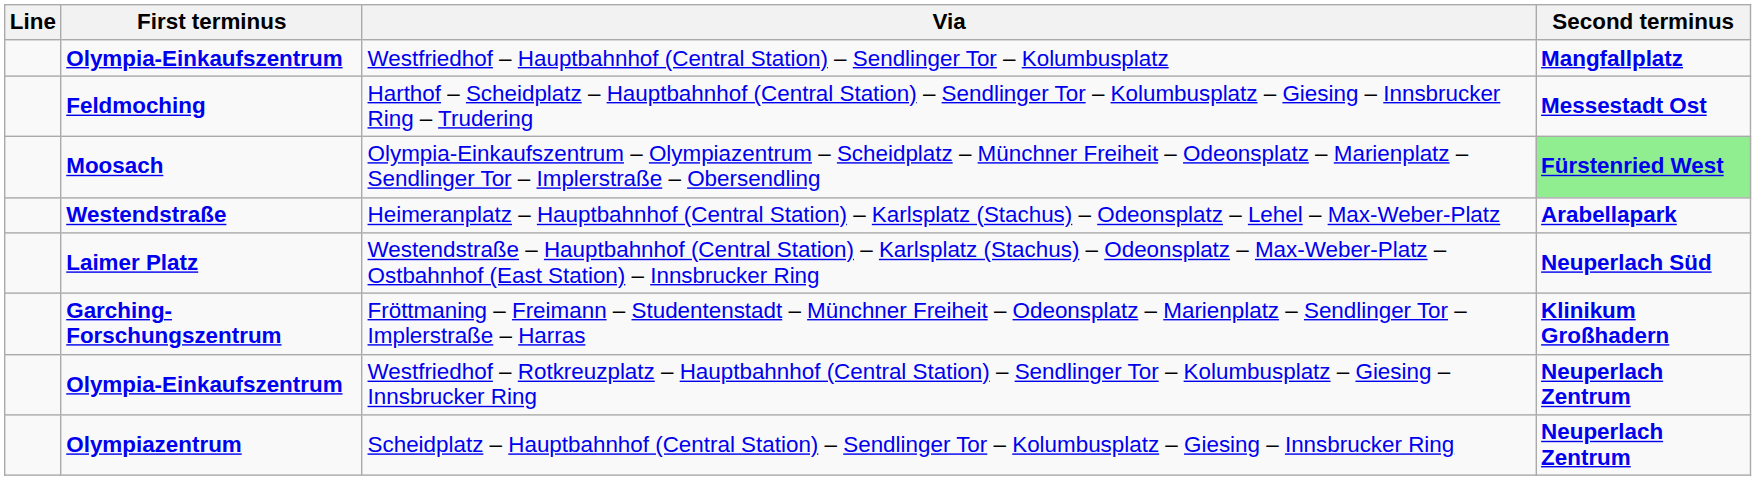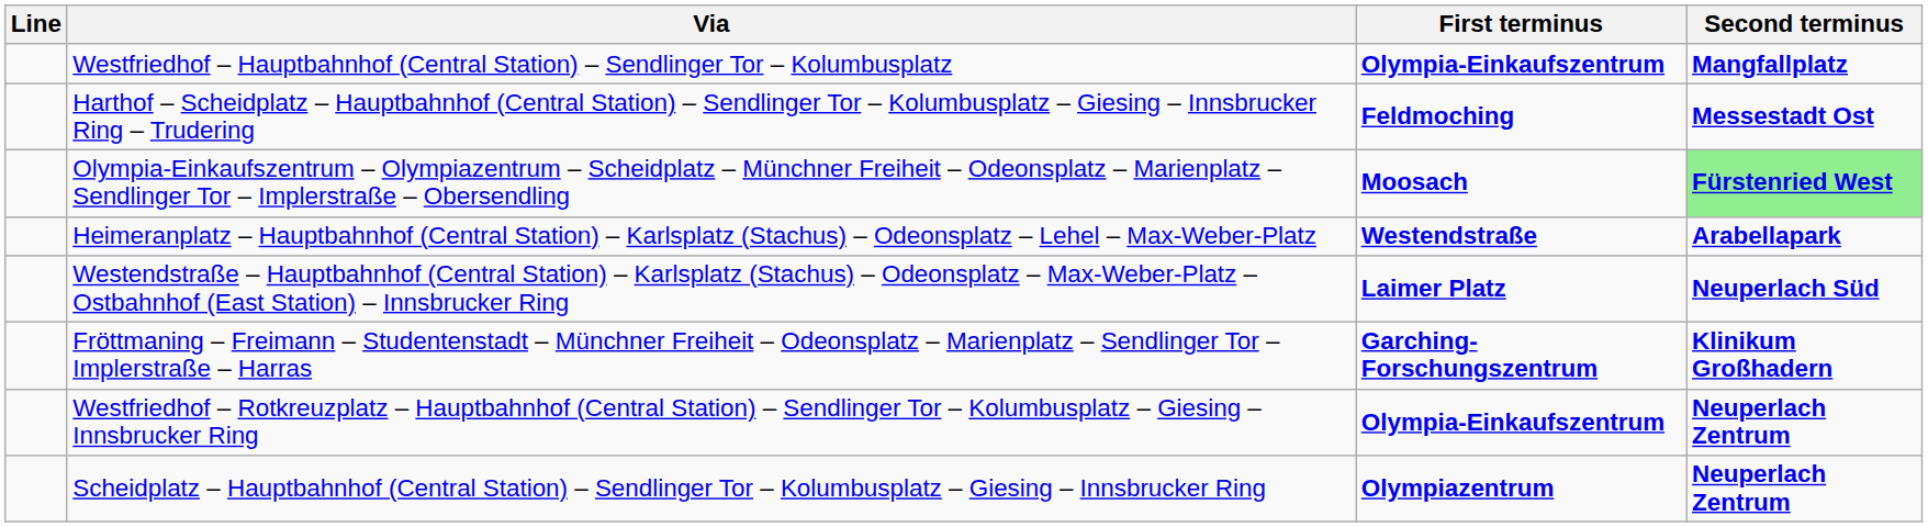columns swapped: First terminus <-> Via
